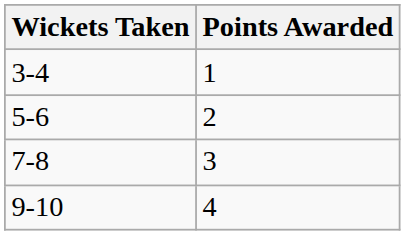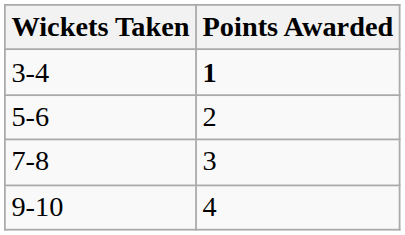3-4 | Points Awarded: normal -> bold
